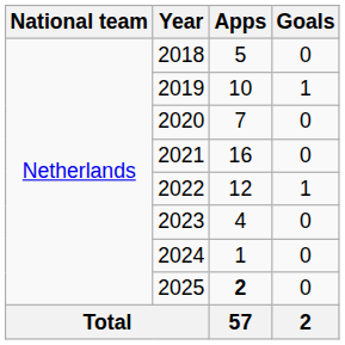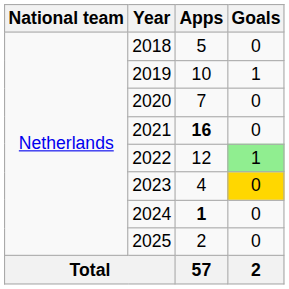2021 | Apps: normal -> bold
2022 | Goals: no background -> lightgreen background
2023 | Goals: no background -> gold background
2024 | Apps: normal -> bold
2025 | Apps: bold -> normal
